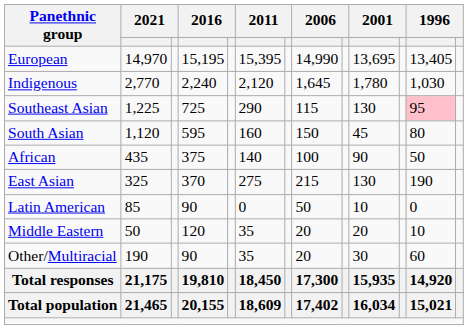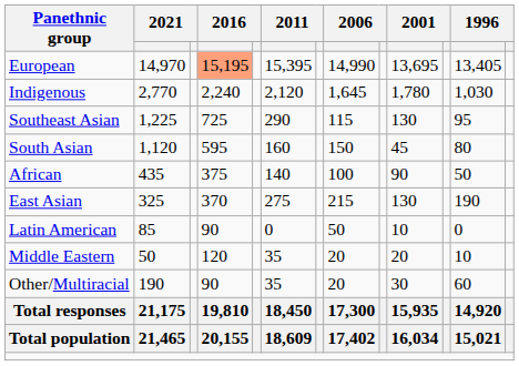European | column 4: no background -> lightsalmon background
Southeast Asian | column 12: pink background -> no background
